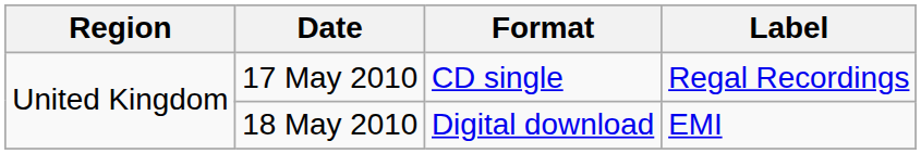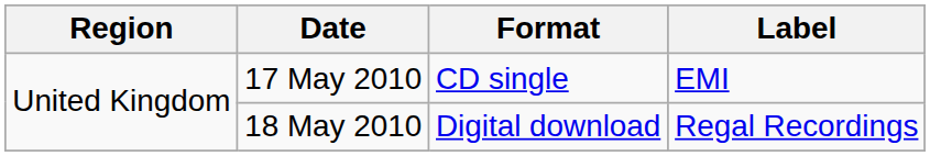17 May 2010 | Label: Regal Recordings -> EMI
18 May 2010 | Label: EMI -> Regal Recordings
